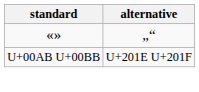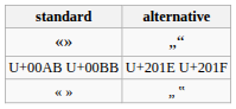+ row: « » | „ ‟
